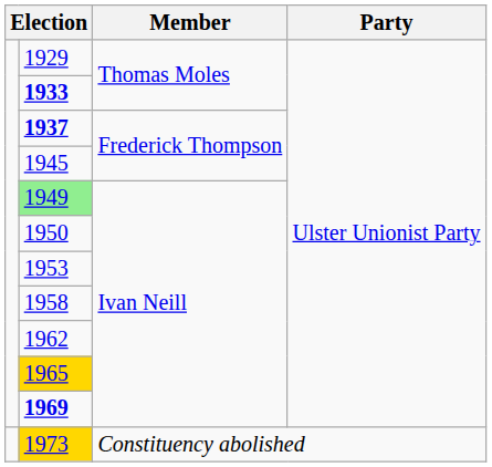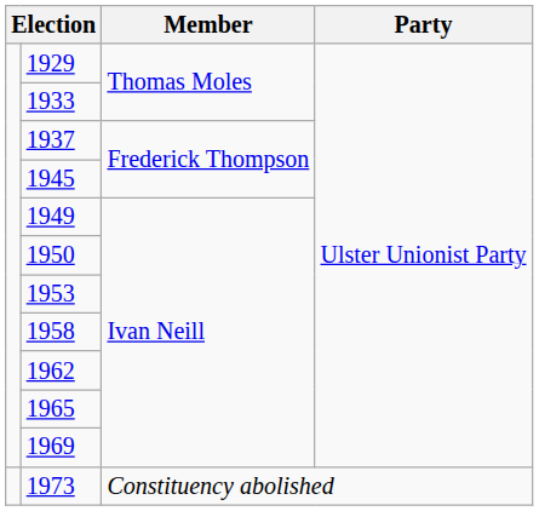1933 | column 2: bold -> normal
1937 | column 2: bold -> normal
1949 | column 2: lightgreen background -> no background
1965 | column 2: gold background -> no background
1969 | column 2: bold -> normal
1973 | column 2: gold background -> no background
